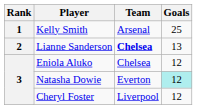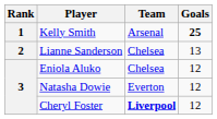Kelly Smith | Goals: normal -> bold
Lianne Sanderson | Team: bold -> normal
Natasha Dowie | Goals: paleturquoise background -> no background
Cheryl Foster | Team: normal -> bold
